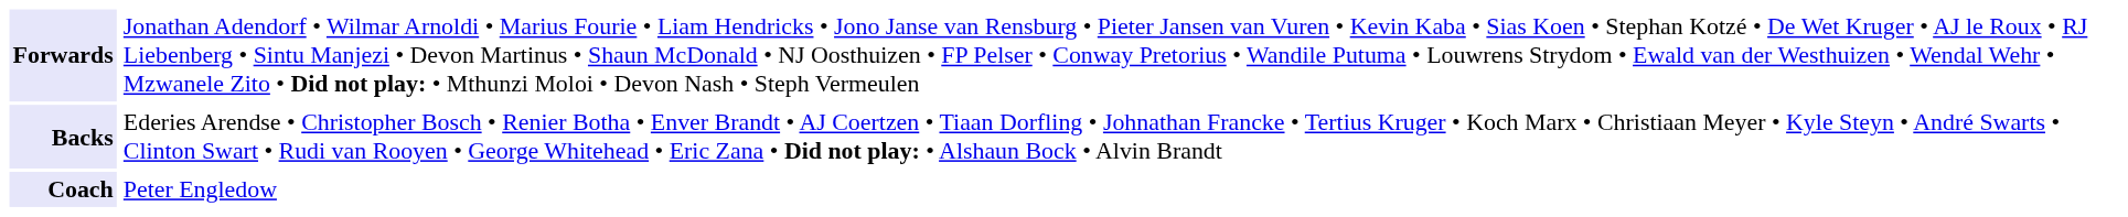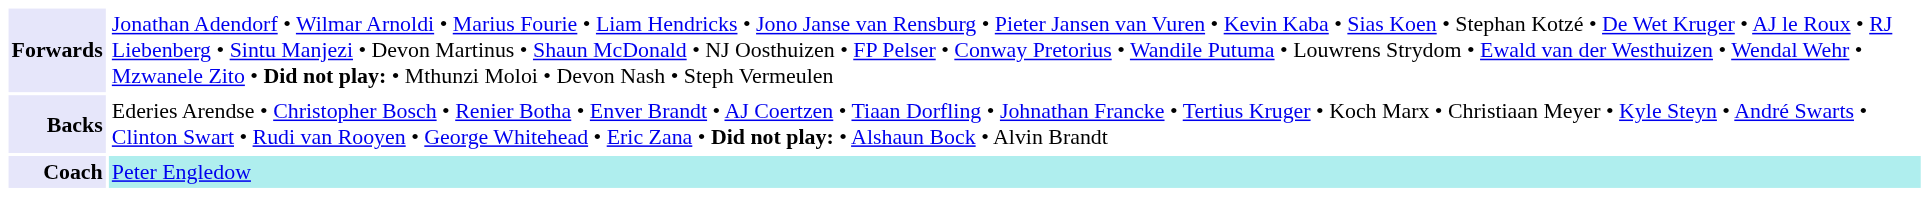Coach | column 2: no background -> paleturquoise background
